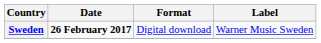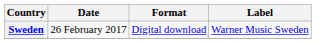Sweden | Date: bold -> normal
